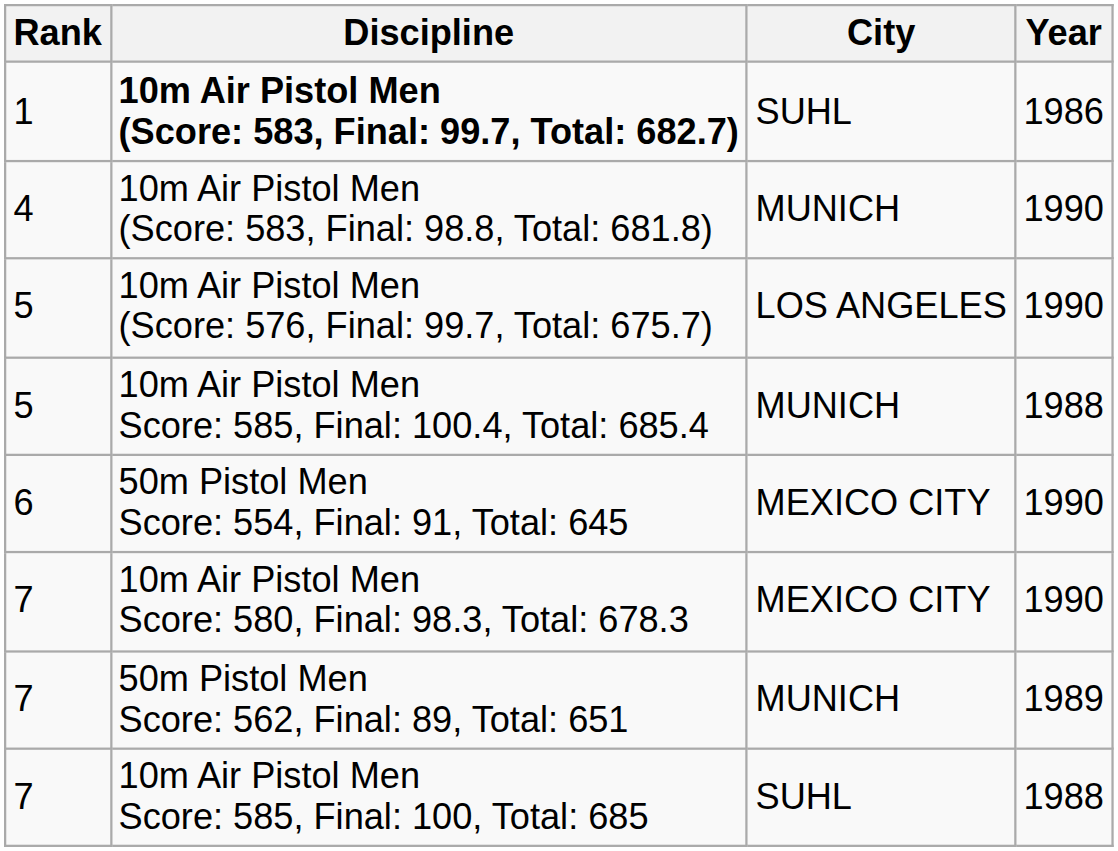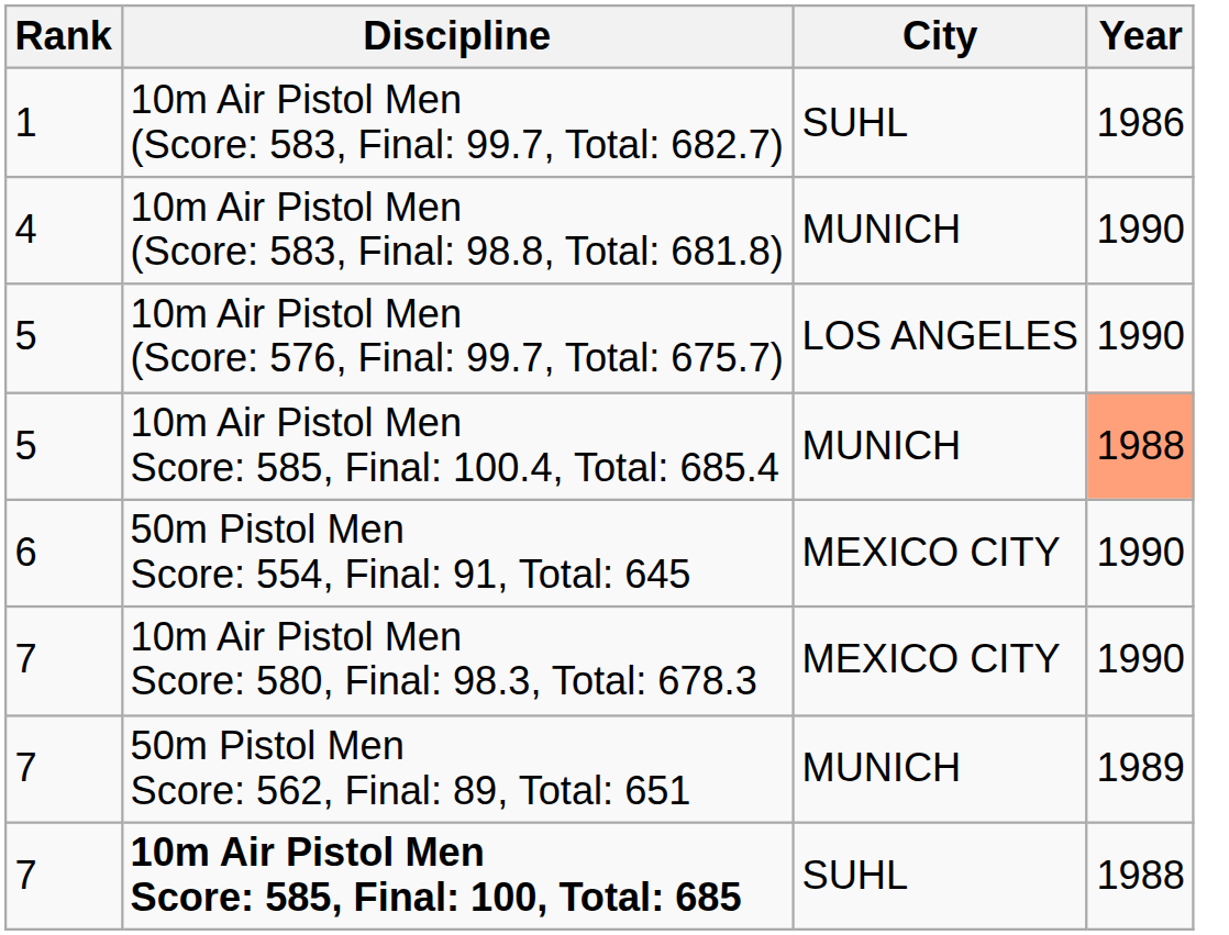row 2 | Discipline: bold -> normal
row 5 | Year: no background -> lightsalmon background
row 9 | Discipline: normal -> bold
